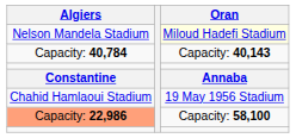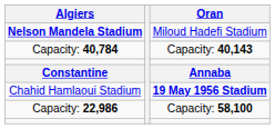Nelson Mandela Stadium | Algiers: normal -> bold
Nelson Mandela Stadium | Oran: lightyellow background -> no background
Chahid Hamlaoui Stadium | Oran: normal -> bold
Capacity: 22,986 | Algiers: lightsalmon background -> no background
